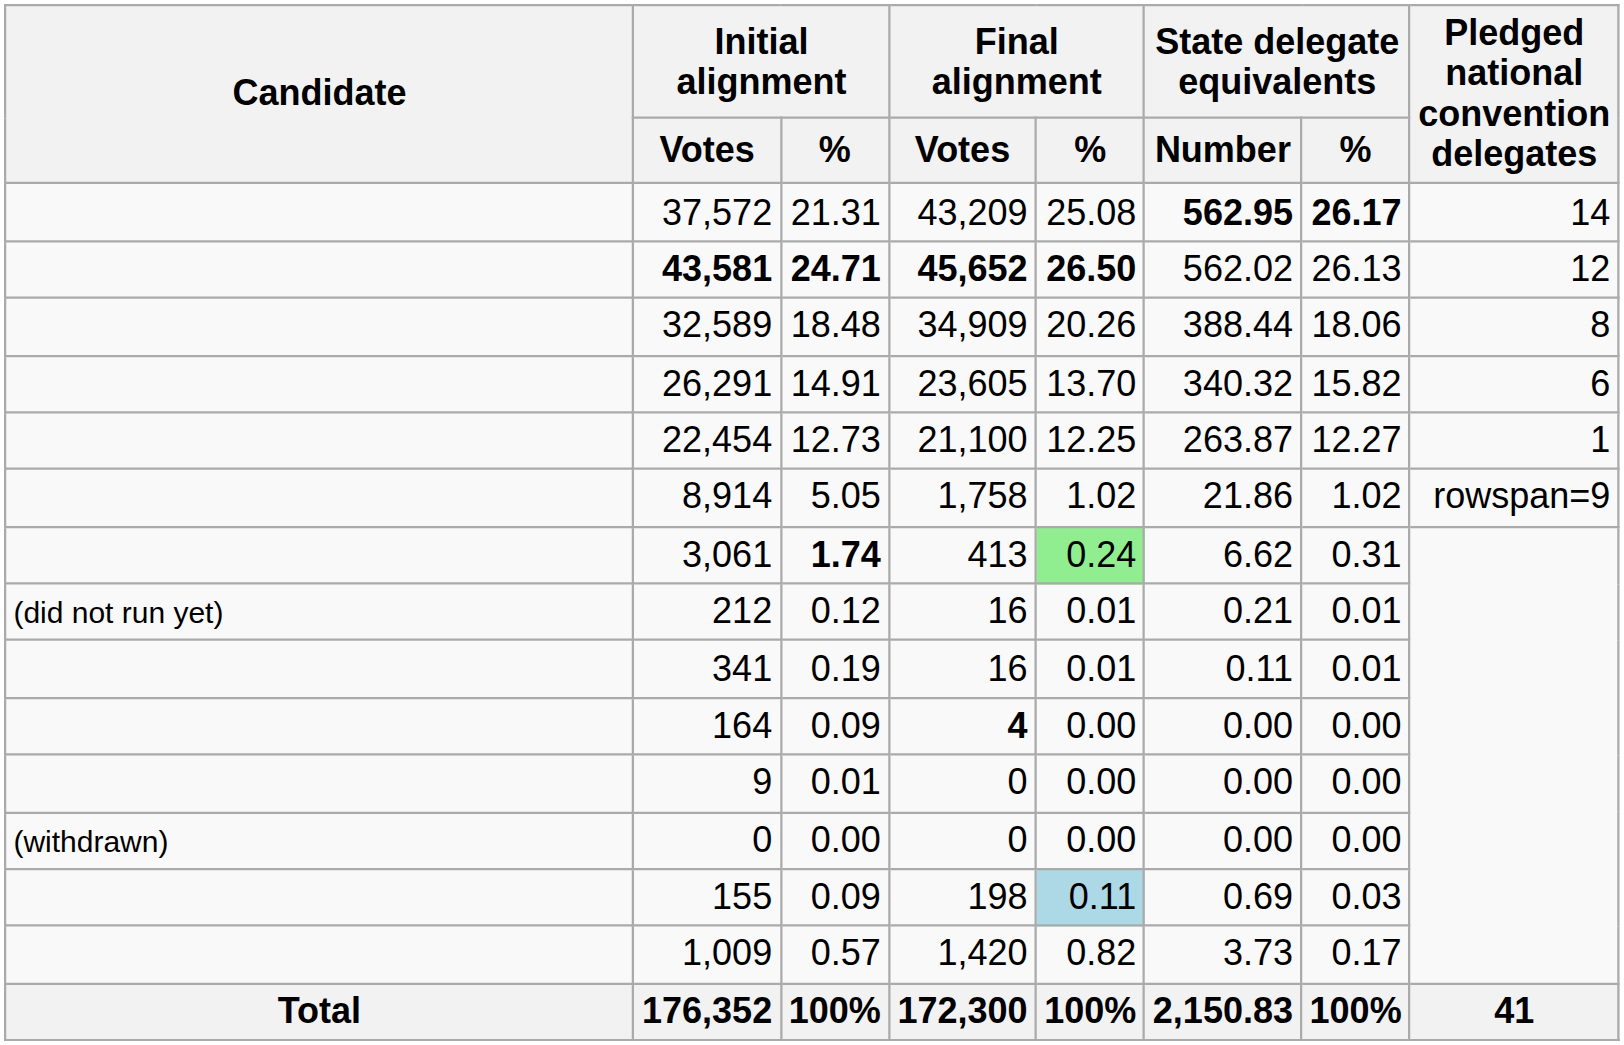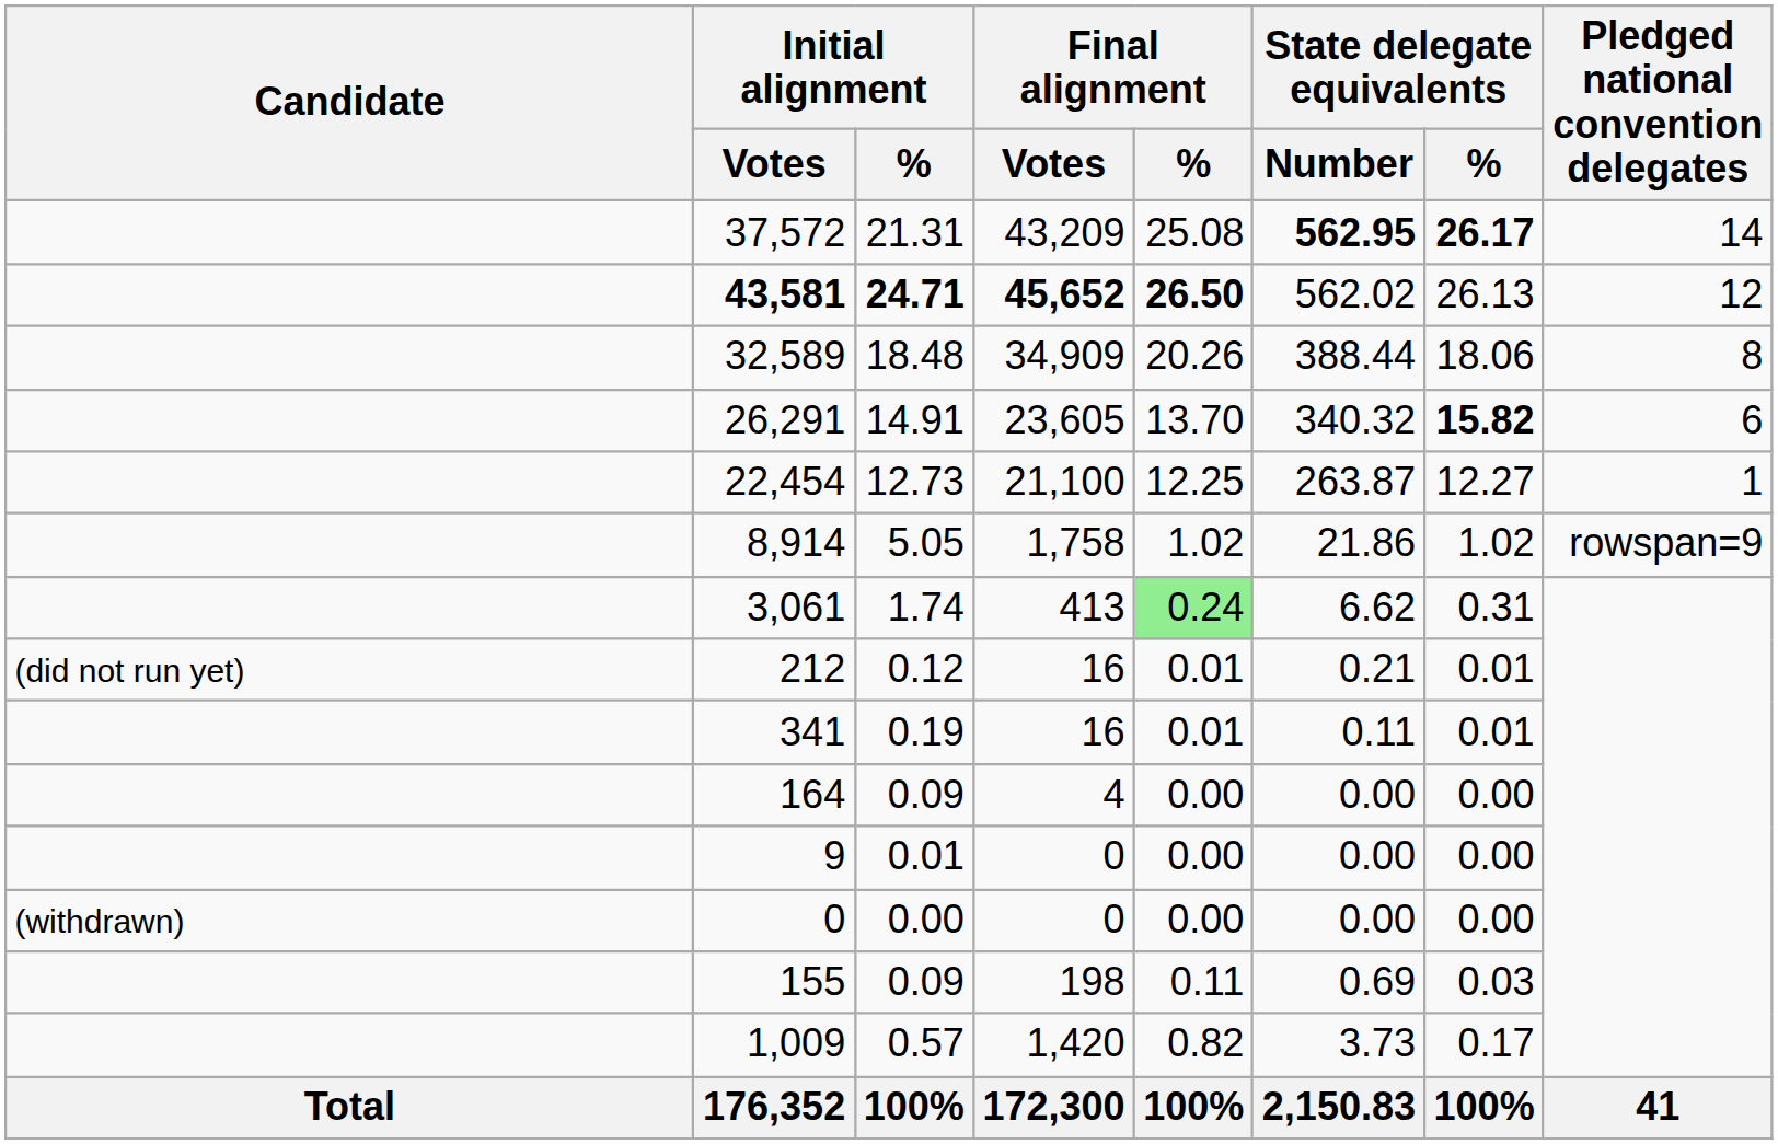26,291 | State delegate equivalents / %: normal -> bold
3,061 | Initial alignment / %: bold -> normal
164 | Final alignment / Votes: bold -> normal
155 | Final alignment / %: lightblue background -> no background
